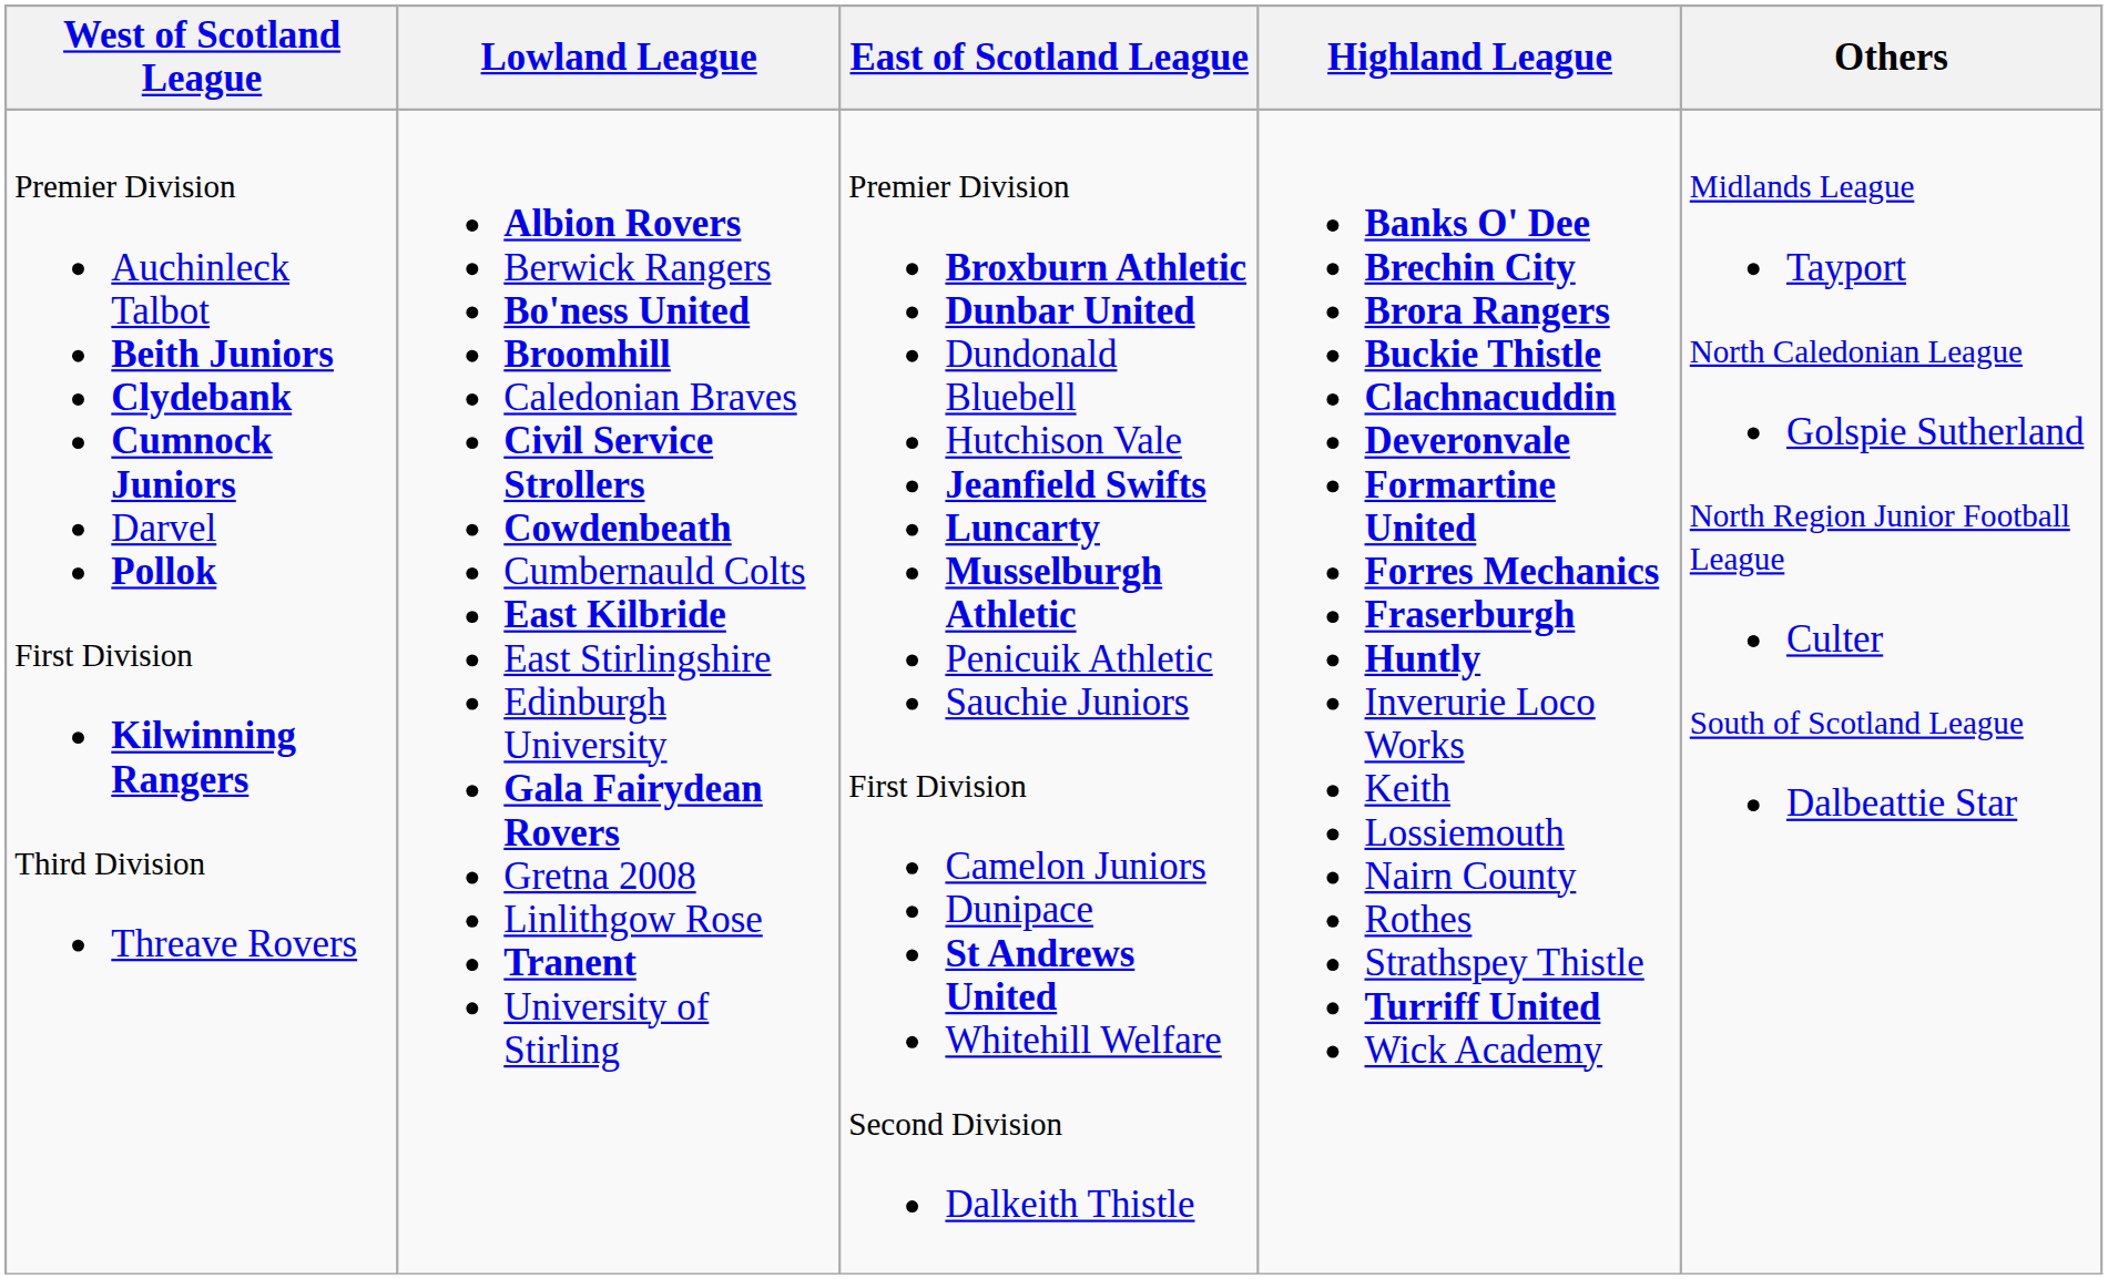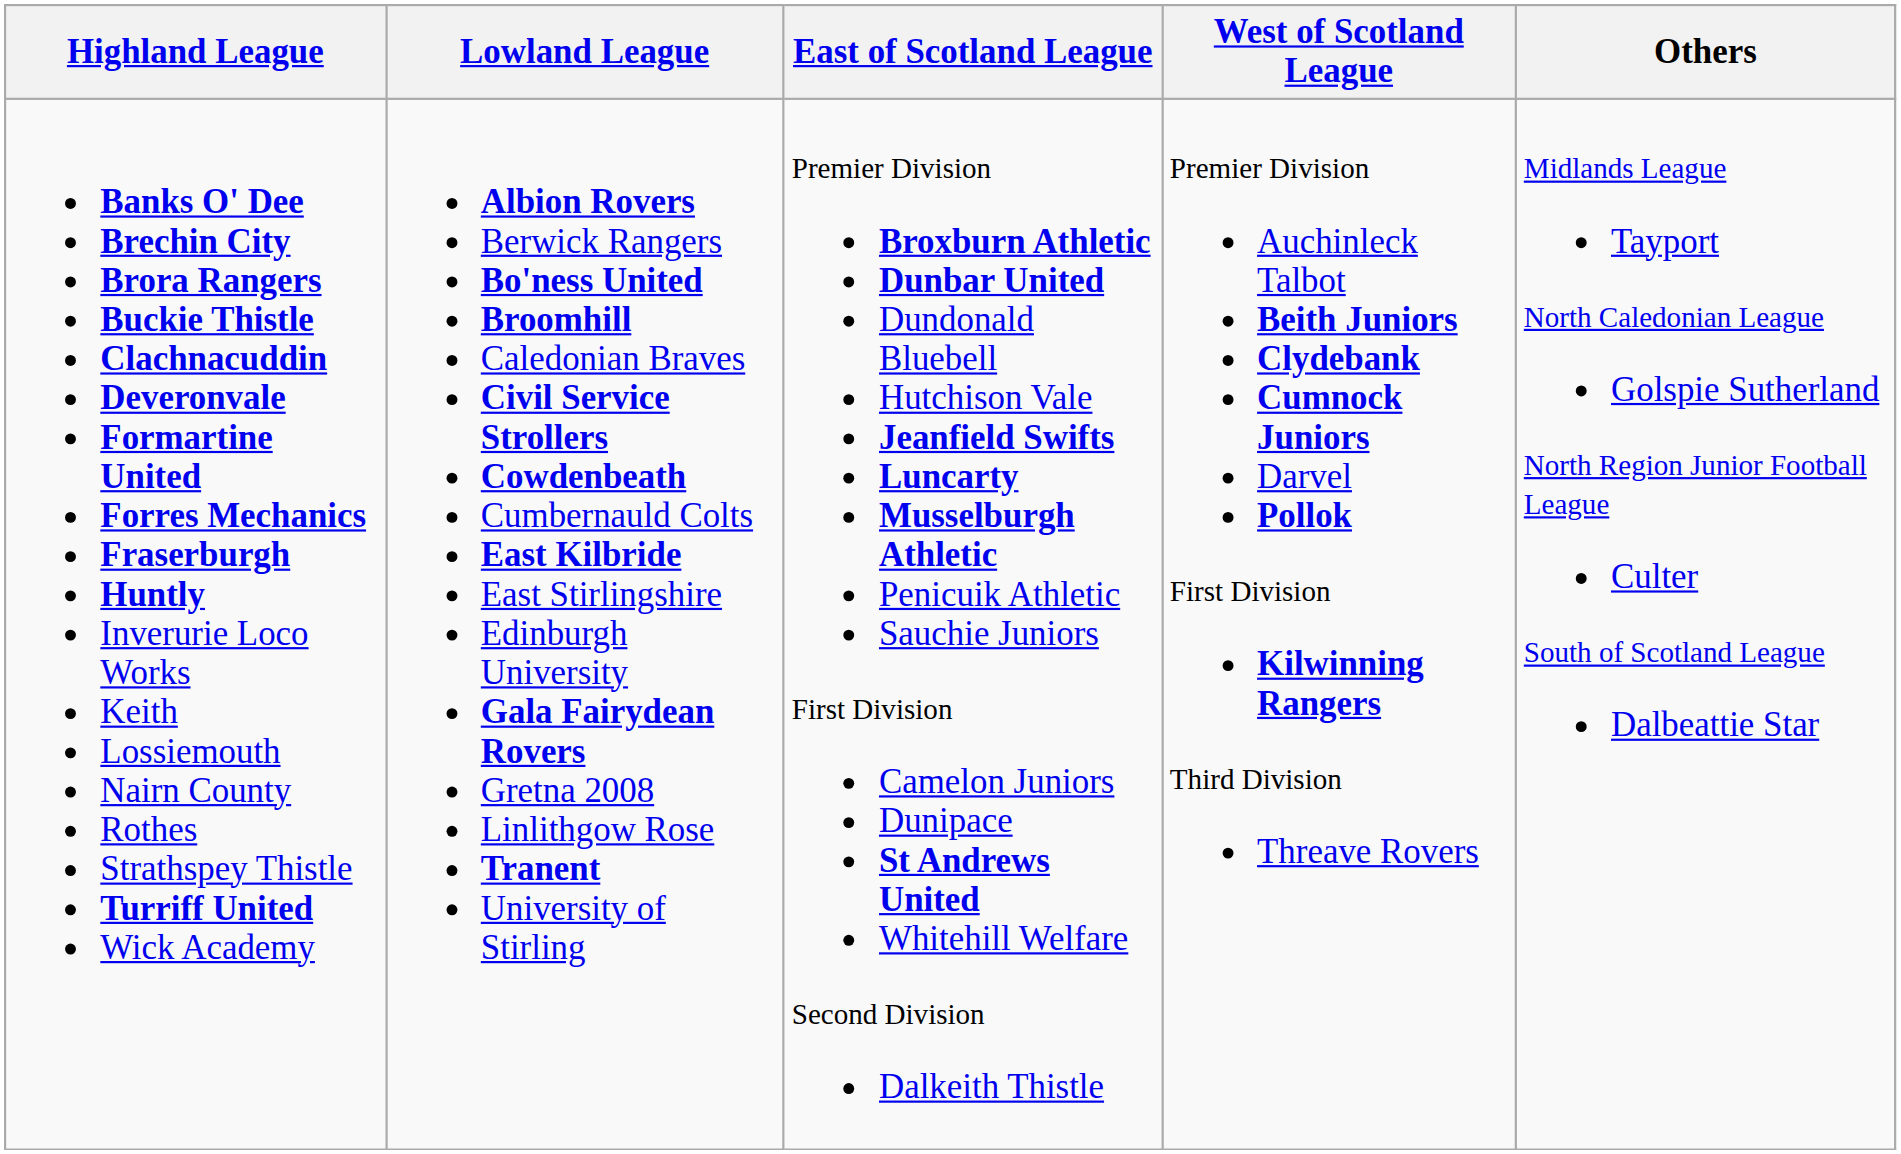columns swapped: Highland League <-> West of Scotland League
